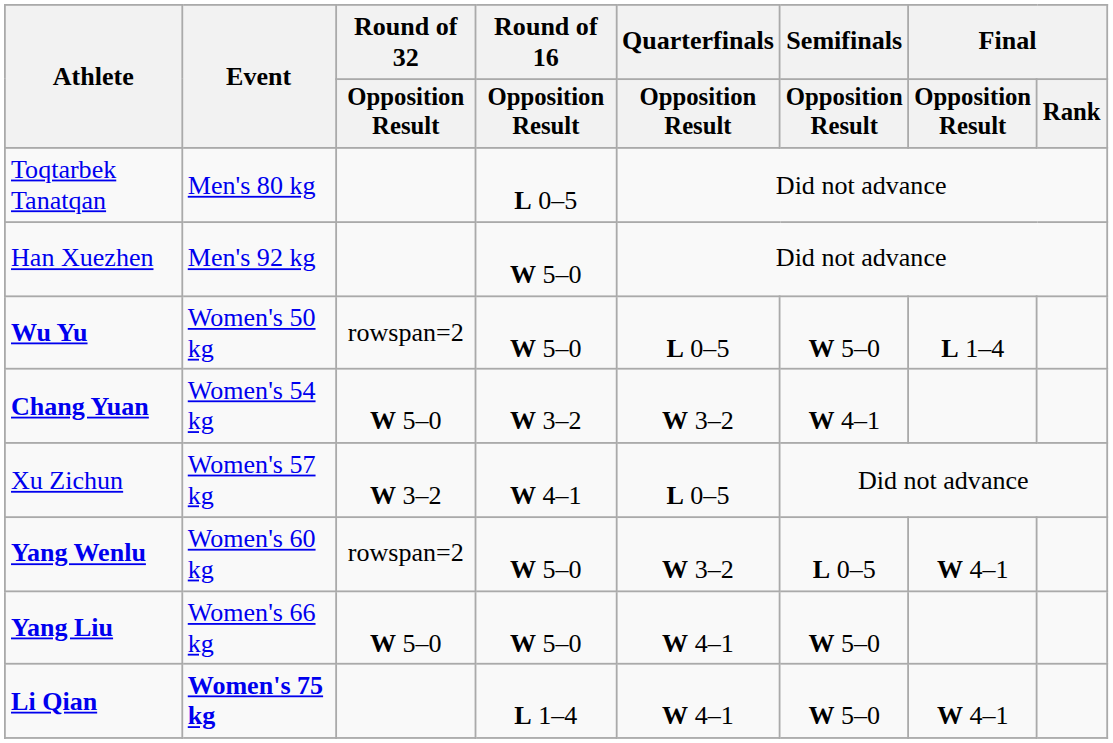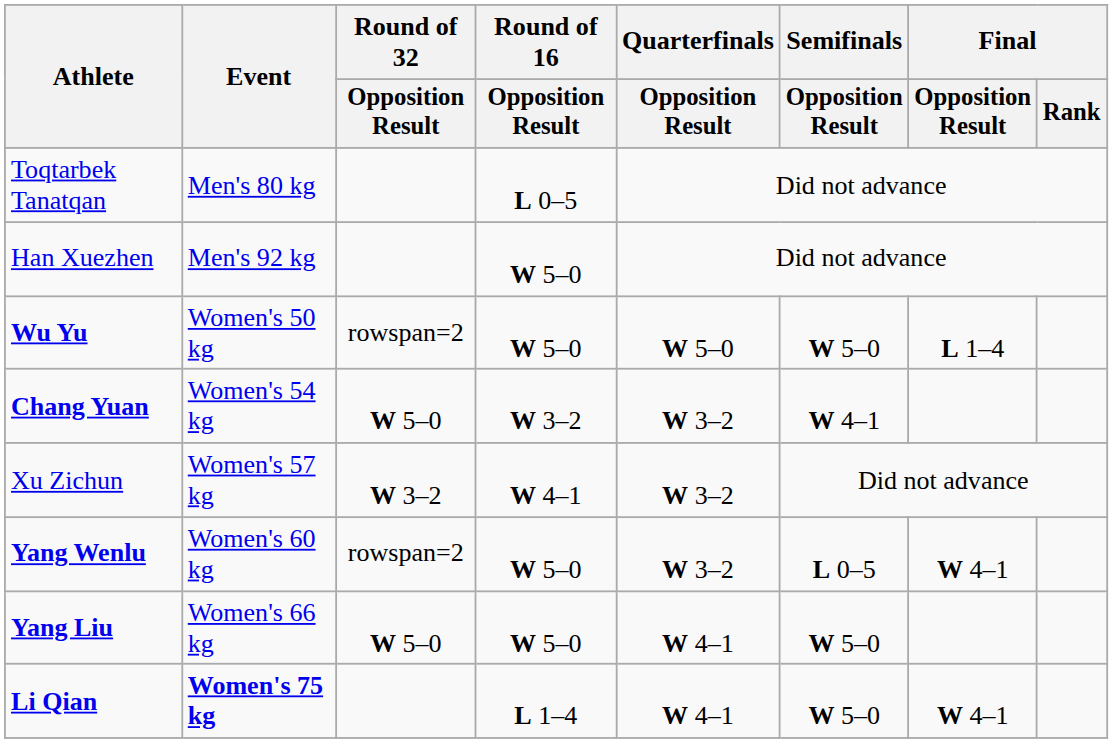Wu Yu | Quarterfinals / Opposition Result: L 0–5 -> W 5–0
Xu Zichun | Quarterfinals / Opposition Result: L 0–5 -> W 3–2
